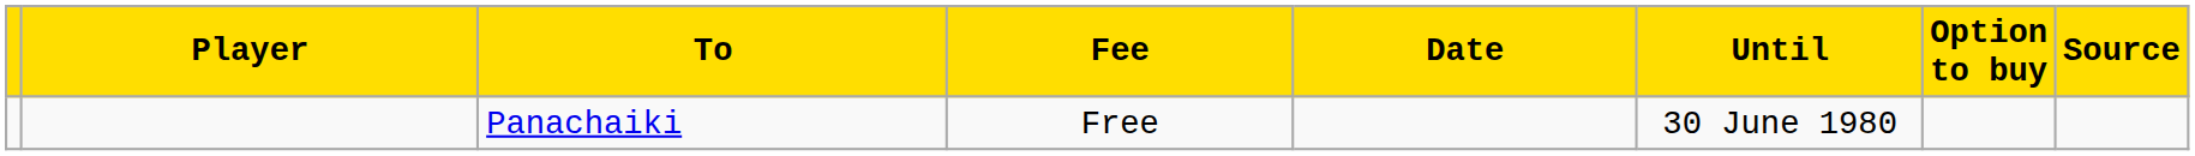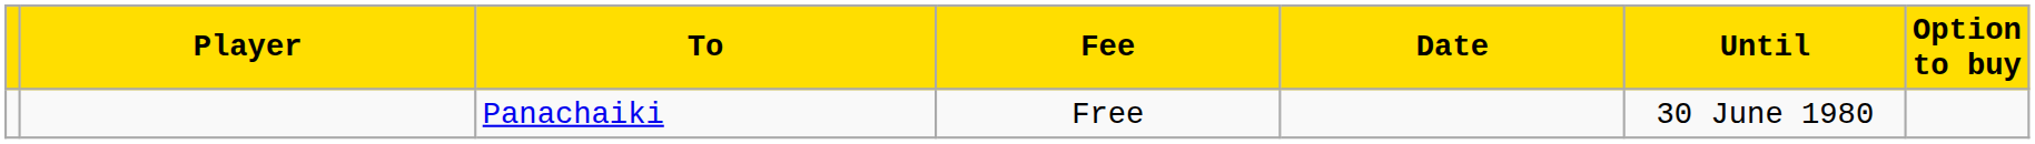- column: Source
